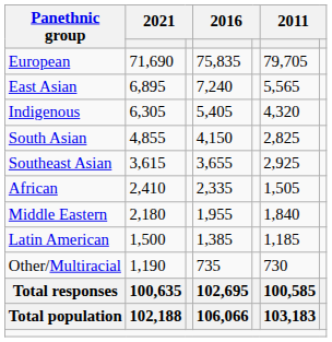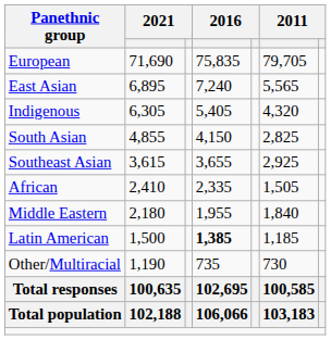Latin American | column 4: normal -> bold
